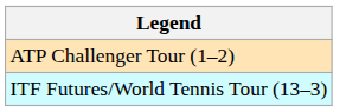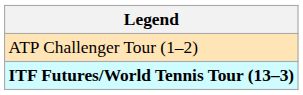row 3 | column 1: normal -> bold
